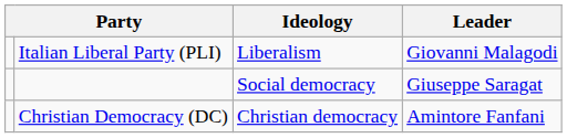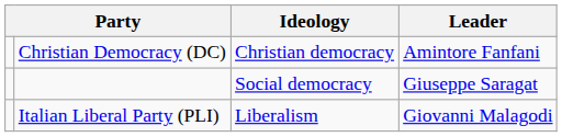rows swapped: Christian Democracy (DC) <-> Italian Liberal Party (PLI)
